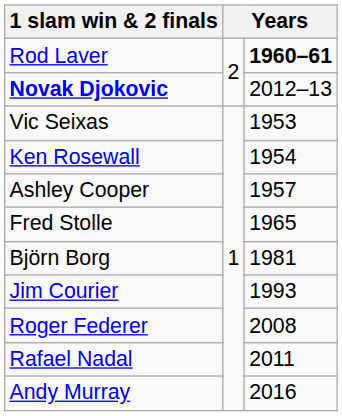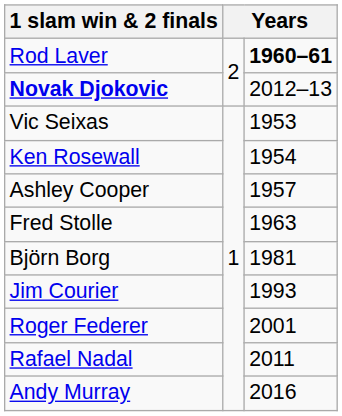Fred Stolle | column 3: 1965 -> 1963
Roger Federer | column 3: 2008 -> 2001
